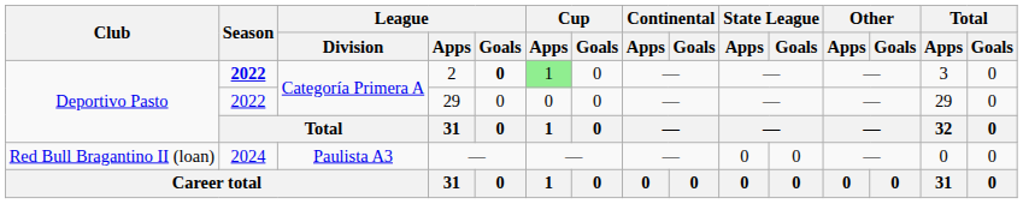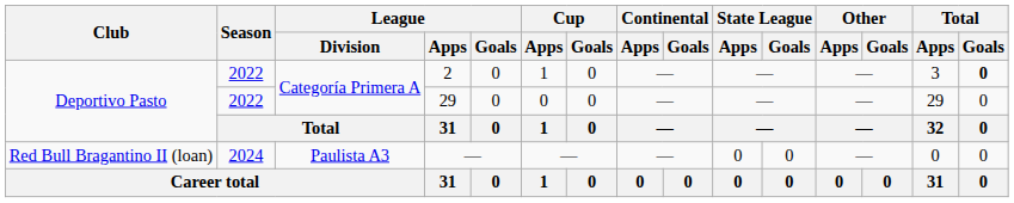2 | Season: bold -> normal
2 | League / Goals: bold -> normal
2 | Cup / Apps: lightgreen background -> no background
2 | Total / Goals: normal -> bold
